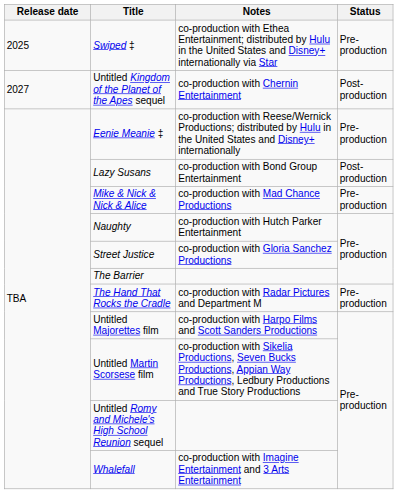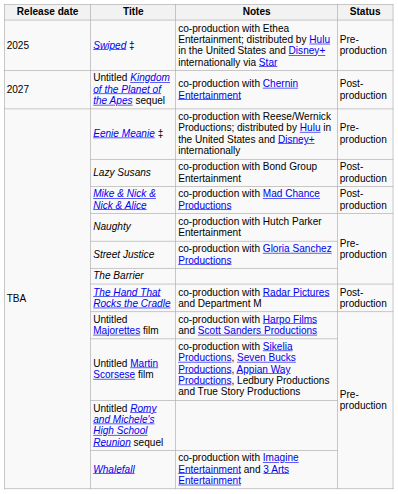Mike & Nick & Nick & Alice | Status: Pre-production -> Post-production
The Hand That Rocks the Cradle | Status: Pre-production -> Post-production
